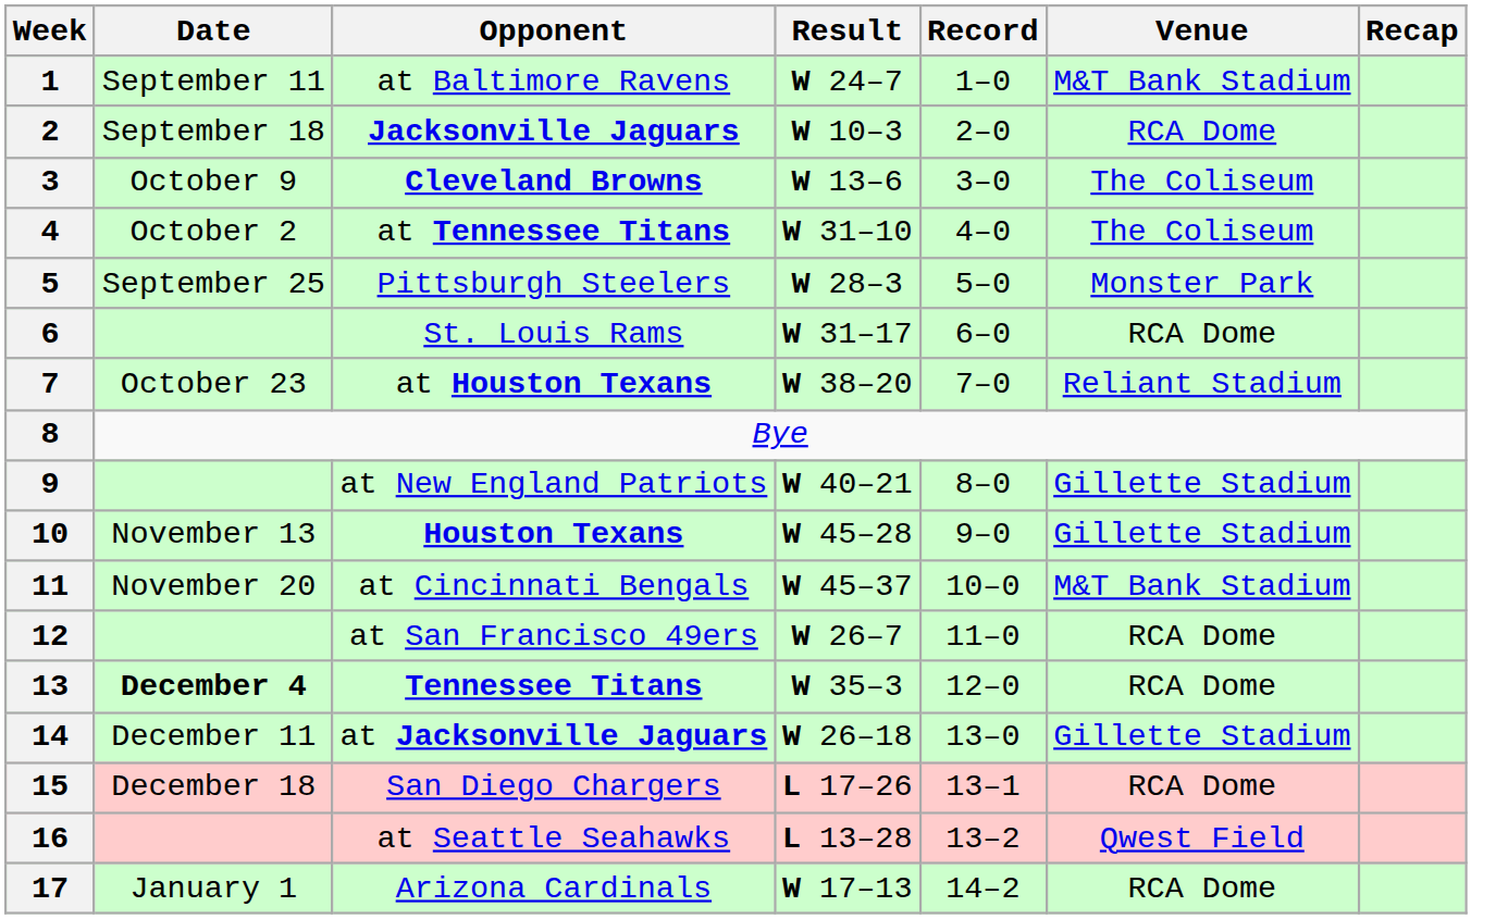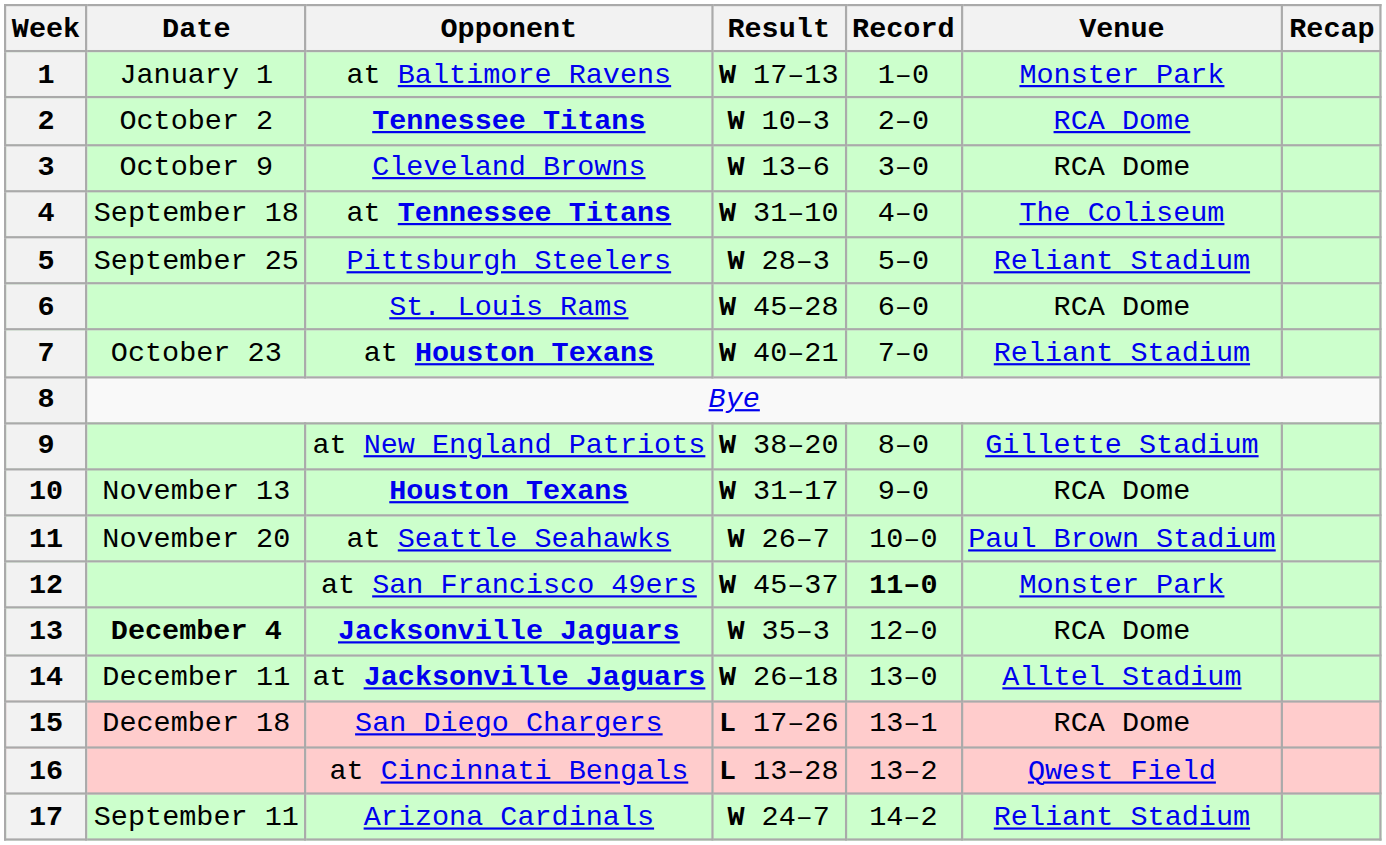1 | Date: September 11 -> January 1
1 | Result: W 24–7 -> W 17–13
1 | Venue: M&T Bank Stadium -> Monster Park
2 | Date: September 18 -> October 2
2 | Opponent: Jacksonville Jaguars -> Tennessee Titans
3 | Opponent: bold -> normal
3 | Venue: The Coliseum -> RCA Dome
4 | Date: October 2 -> September 18
5 | Venue: Monster Park -> Reliant Stadium
6 | Result: W 31–17 -> W 45–28
7 | Result: W 38–20 -> W 40–21
9 | Result: W 40–21 -> W 38–20
10 | Result: W 45–28 -> W 31–17
10 | Venue: Gillette Stadium -> RCA Dome
11 | Opponent: at Cincinnati Bengals -> at Seattle Seahawks
11 | Result: W 45–37 -> W 26–7
11 | Venue: M&T Bank Stadium -> Paul Brown Stadium
12 | Result: W 26–7 -> W 45–37
12 | Record: normal -> bold
12 | Venue: RCA Dome -> Monster Park
13 | Opponent: Tennessee Titans -> Jacksonville Jaguars
14 | Venue: Gillette Stadium -> Alltel Stadium
16 | Opponent: at Seattle Seahawks -> at Cincinnati Bengals
17 | Date: January 1 -> September 11
17 | Result: W 17–13 -> W 24–7
17 | Venue: RCA Dome -> Reliant Stadium
